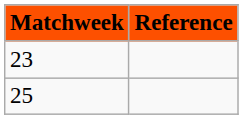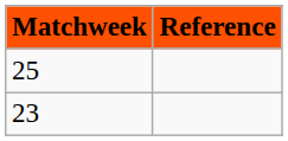rows swapped: 23 <-> 25
